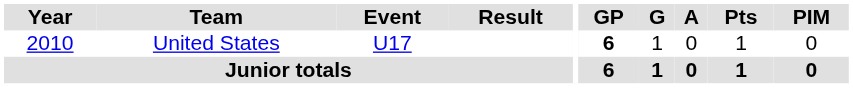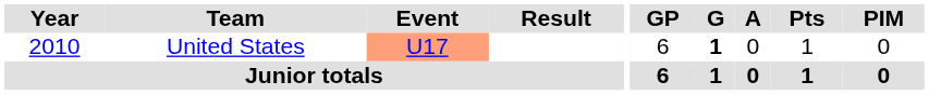United States | Event: no background -> lightsalmon background
United States | GP: bold -> normal
United States | G: normal -> bold
